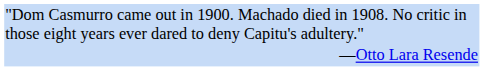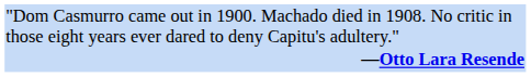row 2 | column 1: normal -> bold
